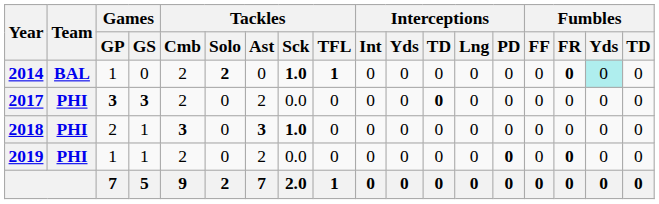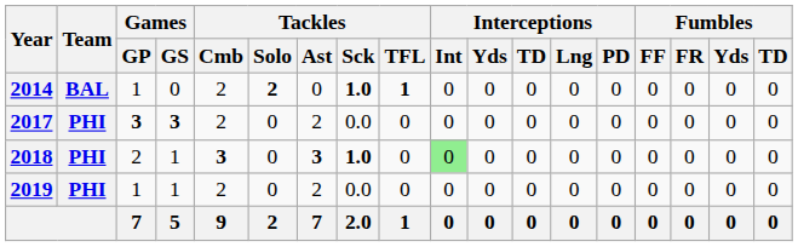2014 | Fumbles / FR: bold -> normal
2014 | Fumbles / Yds: paleturquoise background -> no background
2017 | Interceptions / TD: bold -> normal
2018 | Interceptions / Int: no background -> lightgreen background
2019 | Interceptions / PD: bold -> normal
2019 | Fumbles / FR: bold -> normal
